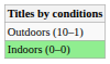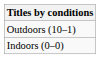row 3 | column 1: lightgreen background -> no background
